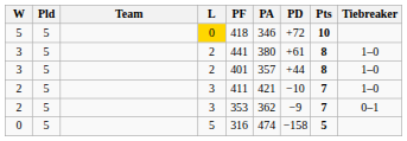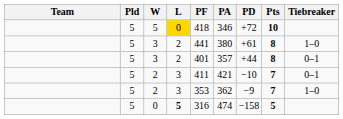columns swapped: Team <-> W
row 4 | Tiebreaker: 1–0 -> 0–1
row 5 | Tiebreaker: 1–0 -> 0–1
row 6 | Tiebreaker: 0–1 -> 1–0
row 7 | L: normal -> bold
